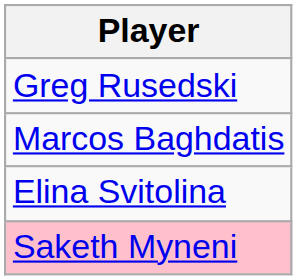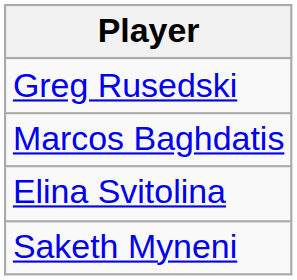row 5 | column 1: pink background -> no background
